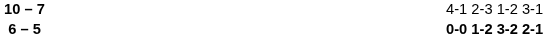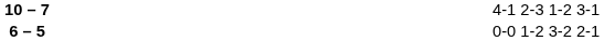6 – 5 | column 2: bold -> normal
